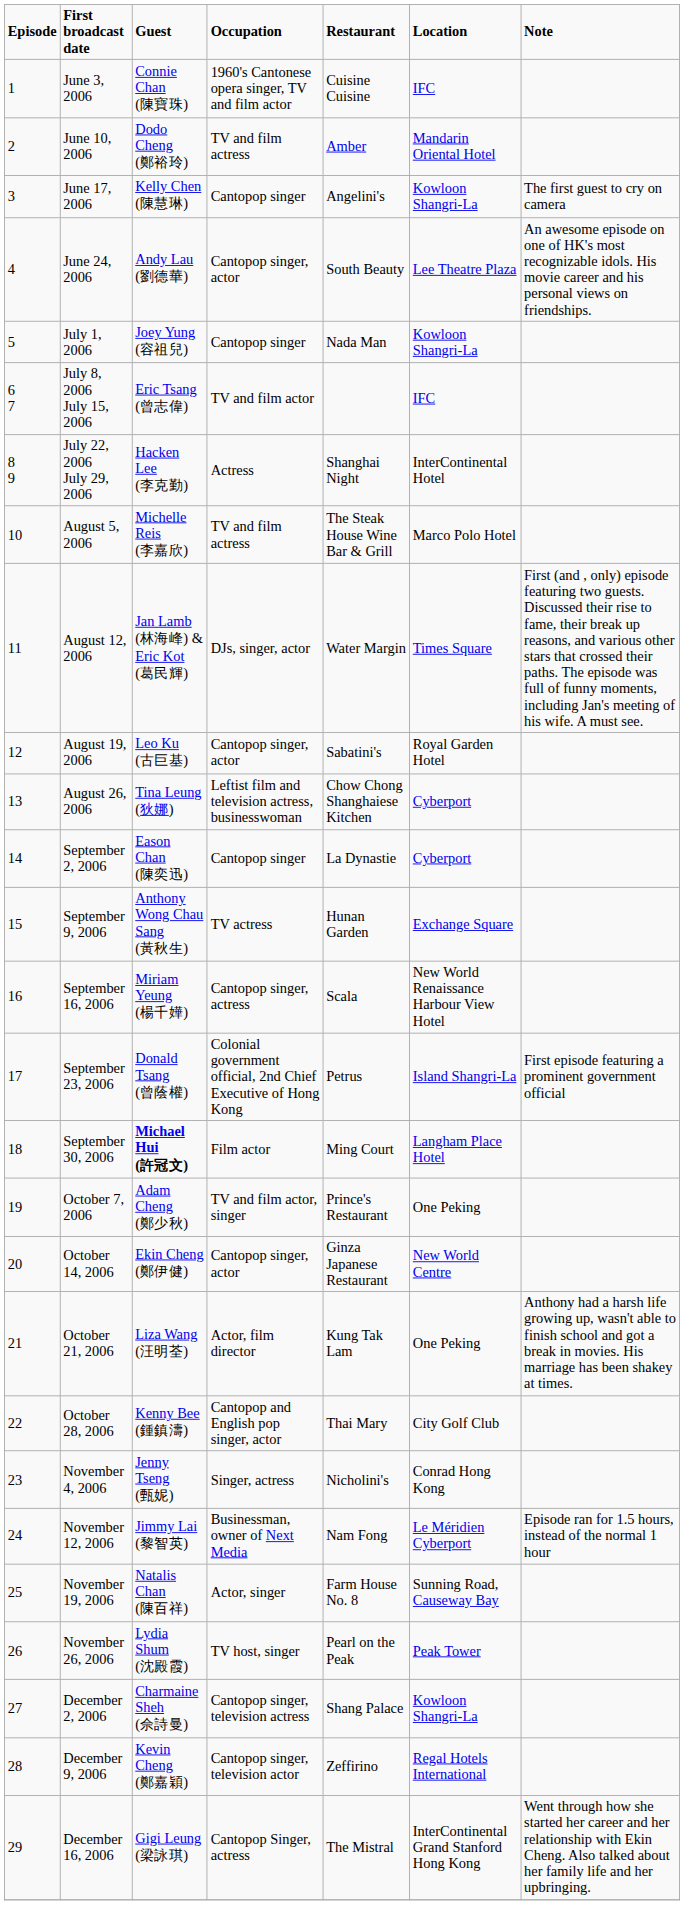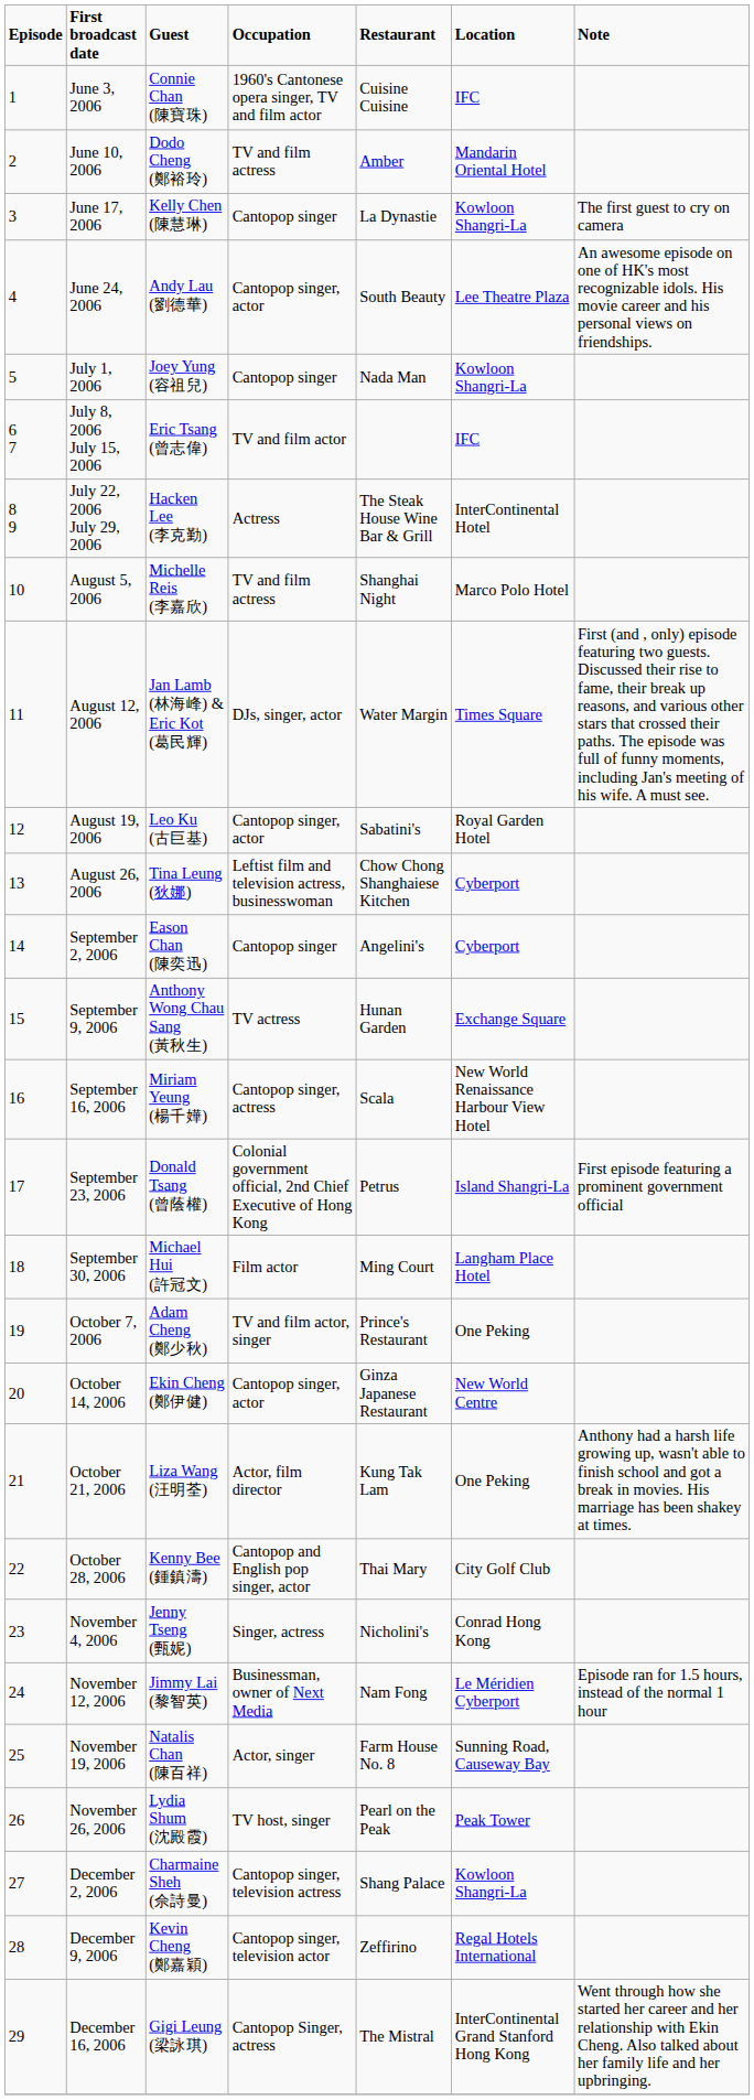June 17, 2006 | Restaurant: Angelini's -> La Dynastie
July 22, 2006 July 29, 2006 | Restaurant: Shanghai Night -> The Steak House Wine Bar & Grill
August 5, 2006 | Restaurant: The Steak House Wine Bar & Grill -> Shanghai Night
September 2, 2006 | Restaurant: La Dynastie -> Angelini's
September 30, 2006 | Guest: bold -> normal
